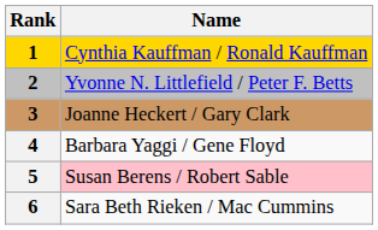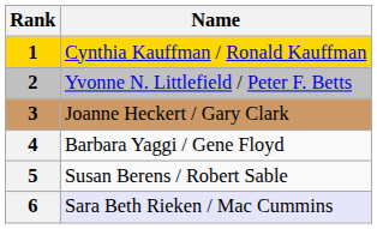Susan Berens / Robert Sable | Name: pink background -> no background
Sara Beth Rieken / Mac Cummins | Name: no background -> lavender background
